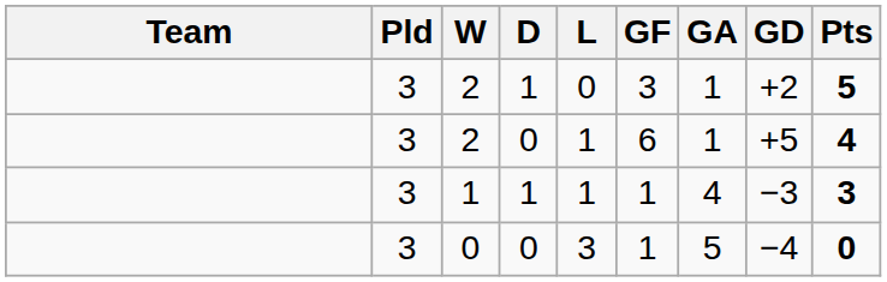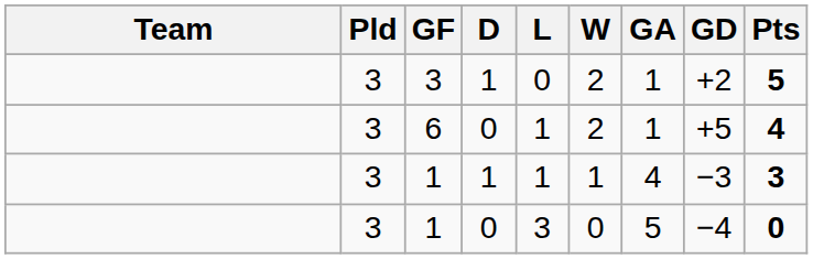columns swapped: W <-> GF
